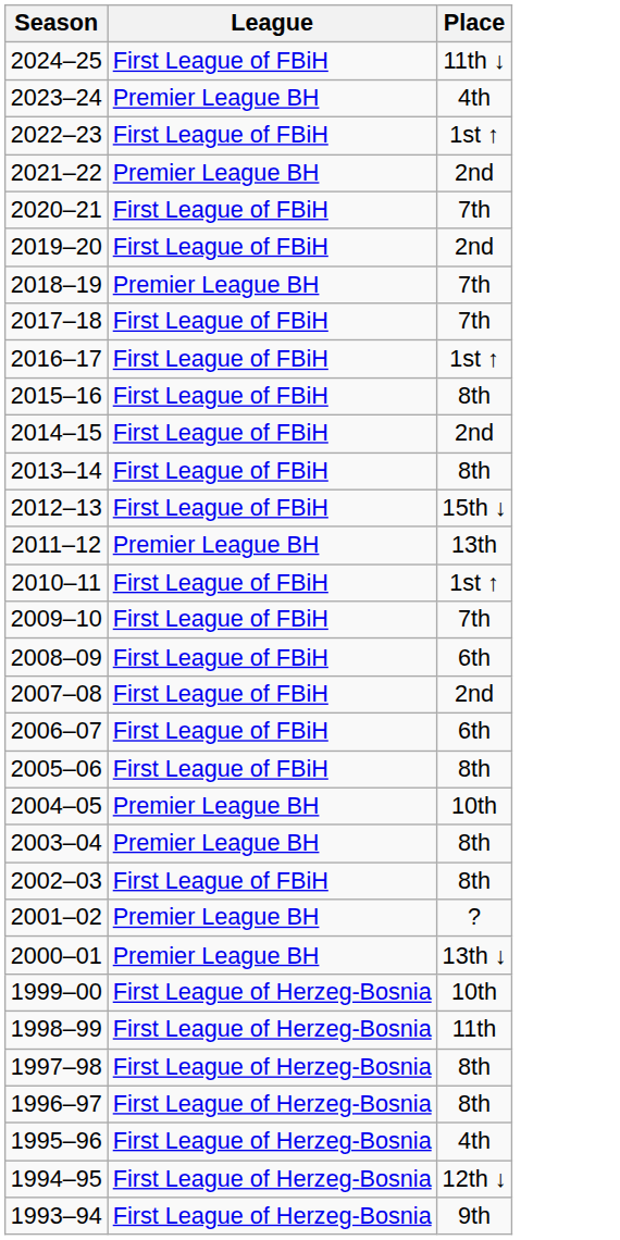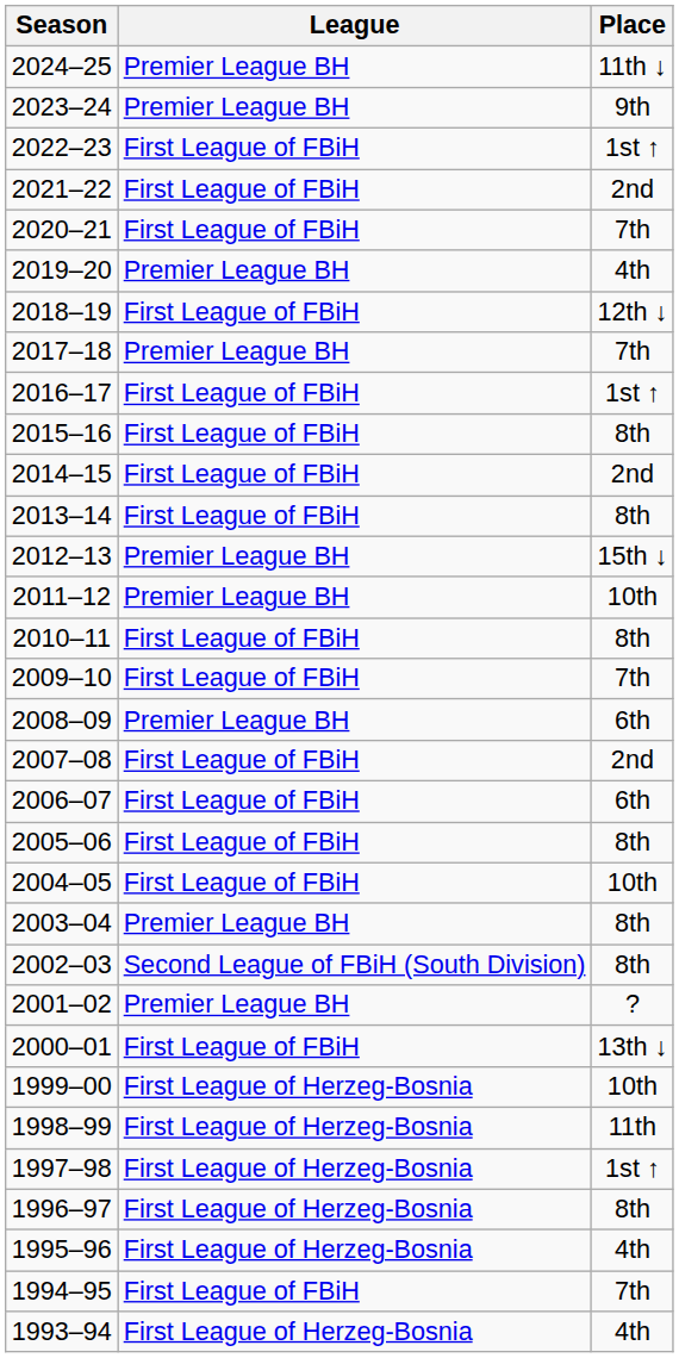2024–25 | League: First League of FBiH -> Premier League BH
2023–24 | Place: 4th -> 9th
2021–22 | League: Premier League BH -> First League of FBiH
2019–20 | League: First League of FBiH -> Premier League BH
2019–20 | Place: 2nd -> 4th
2018–19 | League: Premier League BH -> First League of FBiH
2018–19 | Place: 7th -> 12th ↓
2017–18 | League: First League of FBiH -> Premier League BH
2012–13 | League: First League of FBiH -> Premier League BH
2011–12 | Place: 13th -> 10th
2010–11 | Place: 1st ↑ -> 8th
2008–09 | League: First League of FBiH -> Premier League BH
2004–05 | League: Premier League BH -> First League of FBiH
2002–03 | League: First League of FBiH -> Second League of FBiH (South Division)
2000–01 | League: Premier League BH -> First League of FBiH
1997–98 | Place: 8th -> 1st ↑
1994–95 | League: First League of Herzeg-Bosnia -> First League of FBiH
1994–95 | Place: 12th ↓ -> 7th
1993–94 | Place: 9th -> 4th
